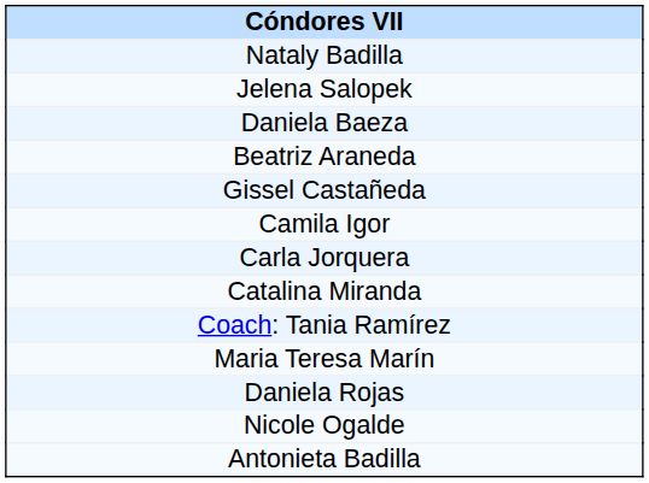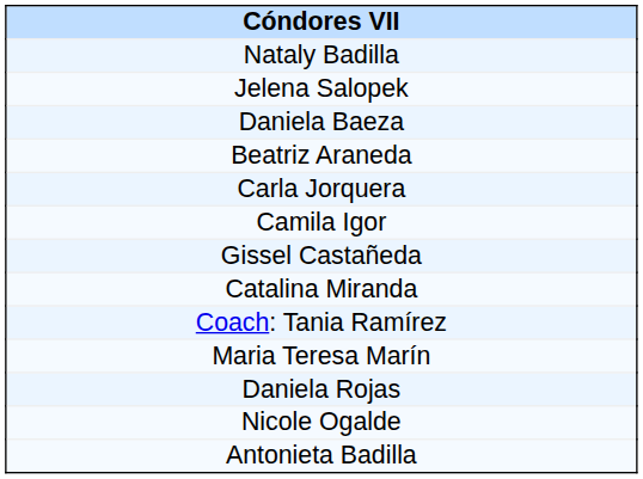row 6 | column 1: Gissel Castañeda -> Carla Jorquera
row 8 | column 1: Carla Jorquera -> Gissel Castañeda
